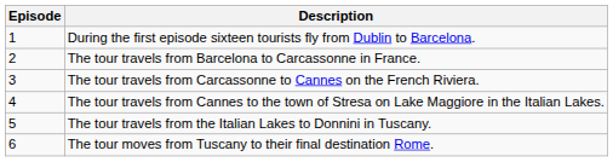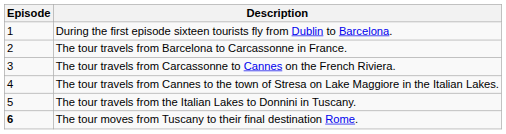The tour moves from Tuscany to their final destination Rome. | Episode: normal -> bold
